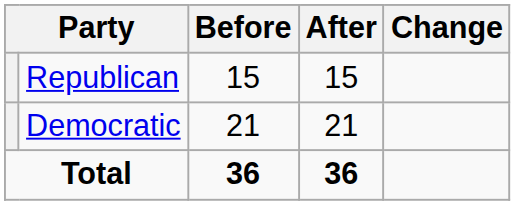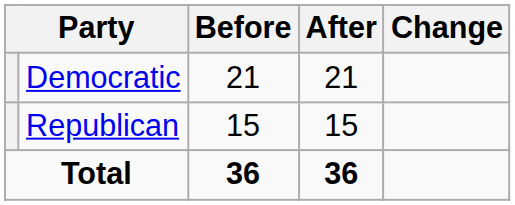rows swapped: Democratic <-> Republican
